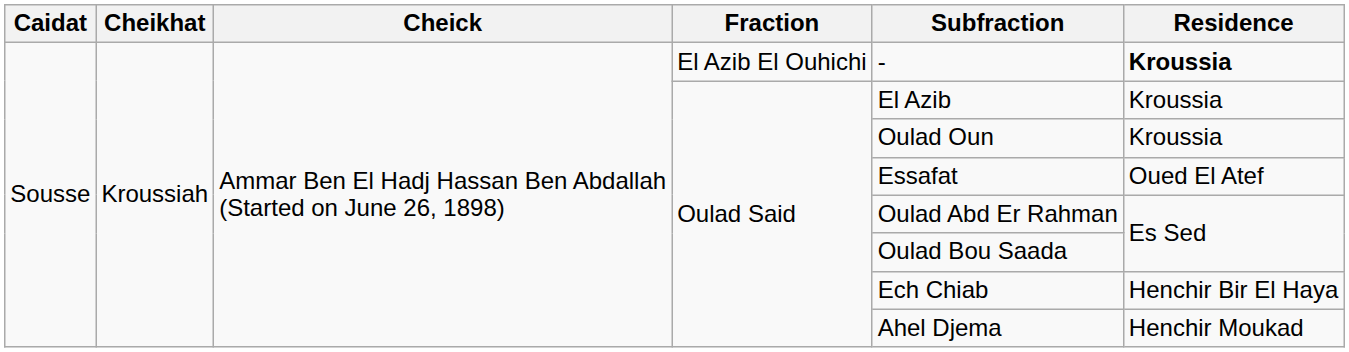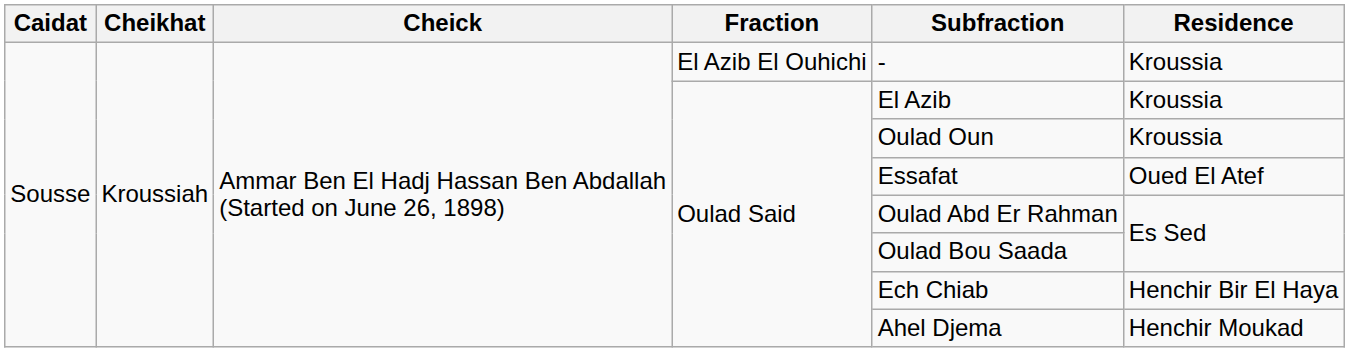El Azib El Ouhichi | Residence: bold -> normal
